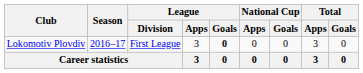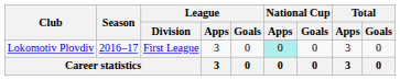Lokomotiv Plovdiv | League / Goals: bold -> normal
Lokomotiv Plovdiv | National Cup / Apps: no background -> paleturquoise background
